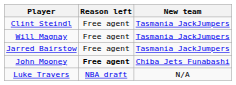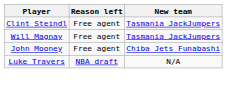- row: Jarred Bairstow | Free agent | Tasmania JackJumpers
John Mooney | Reason left: bold -> normal
